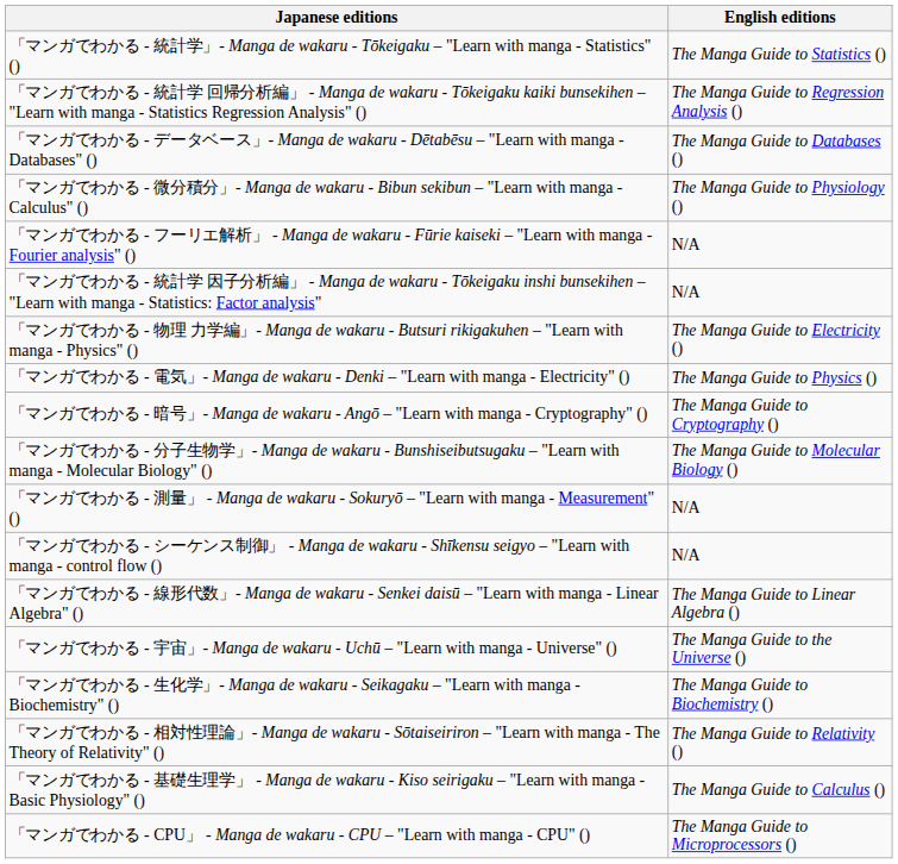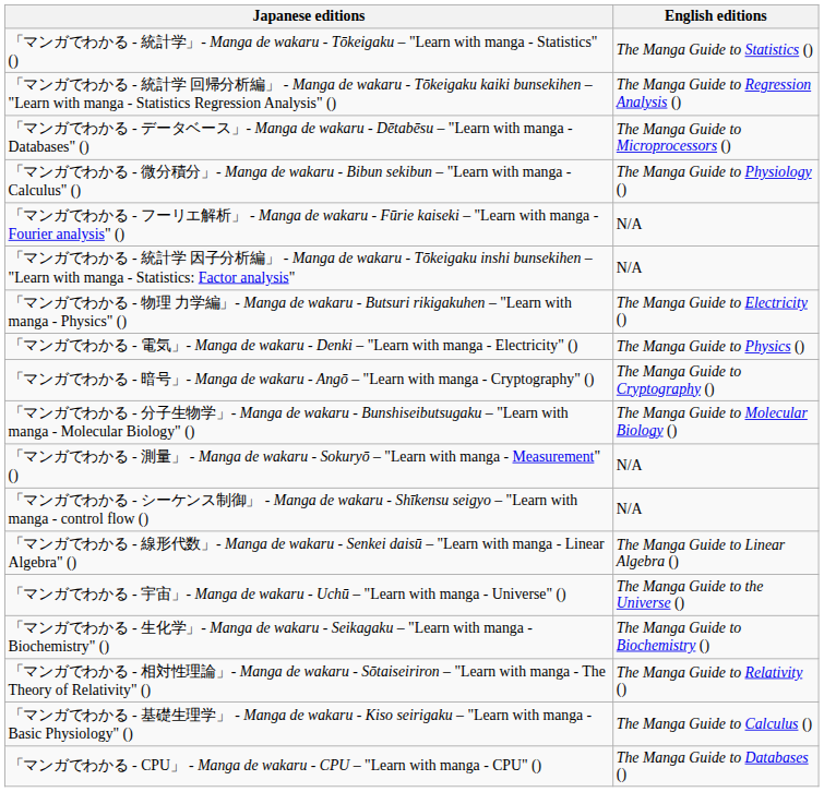row 4 | English editions: The Manga Guide to Databases () -> The Manga Guide to Microprocessors ()
row 19 | English editions: The Manga Guide to Microprocessors () -> The Manga Guide to Databases ()
